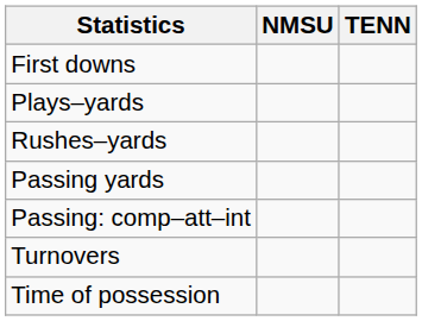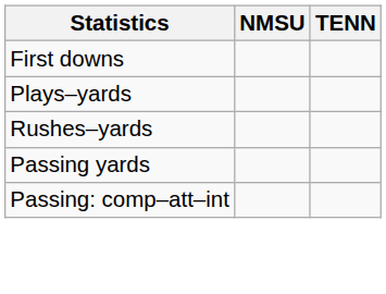- row: Turnovers
- row: Time of possession
